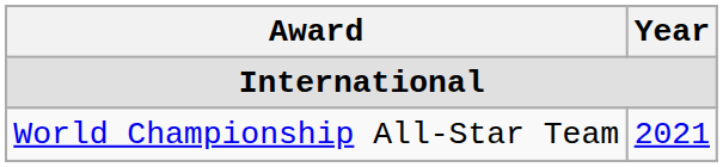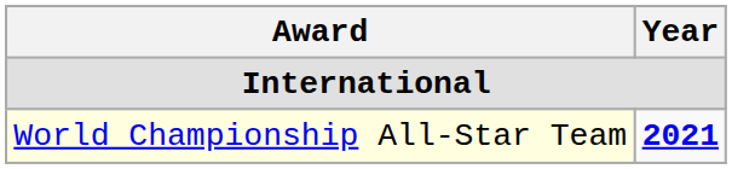World Championship All-Star Team | Award: no background -> lightyellow background
World Championship All-Star Team | Year: normal -> bold
